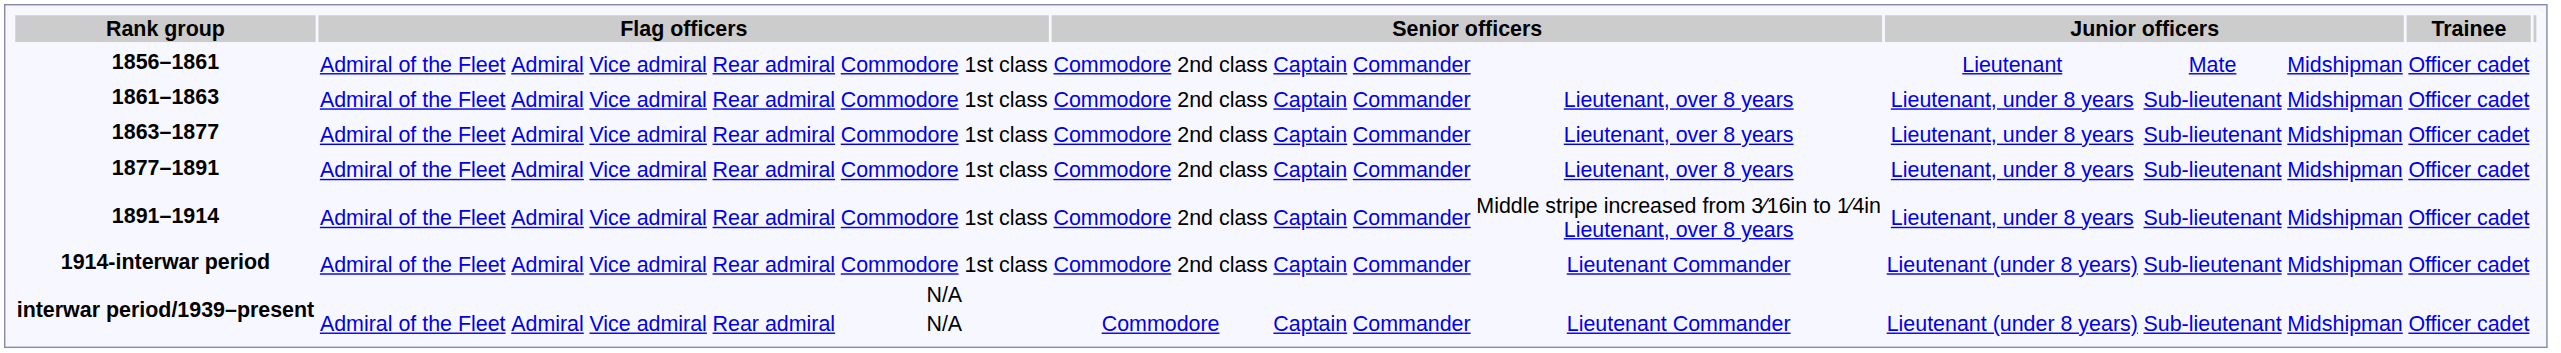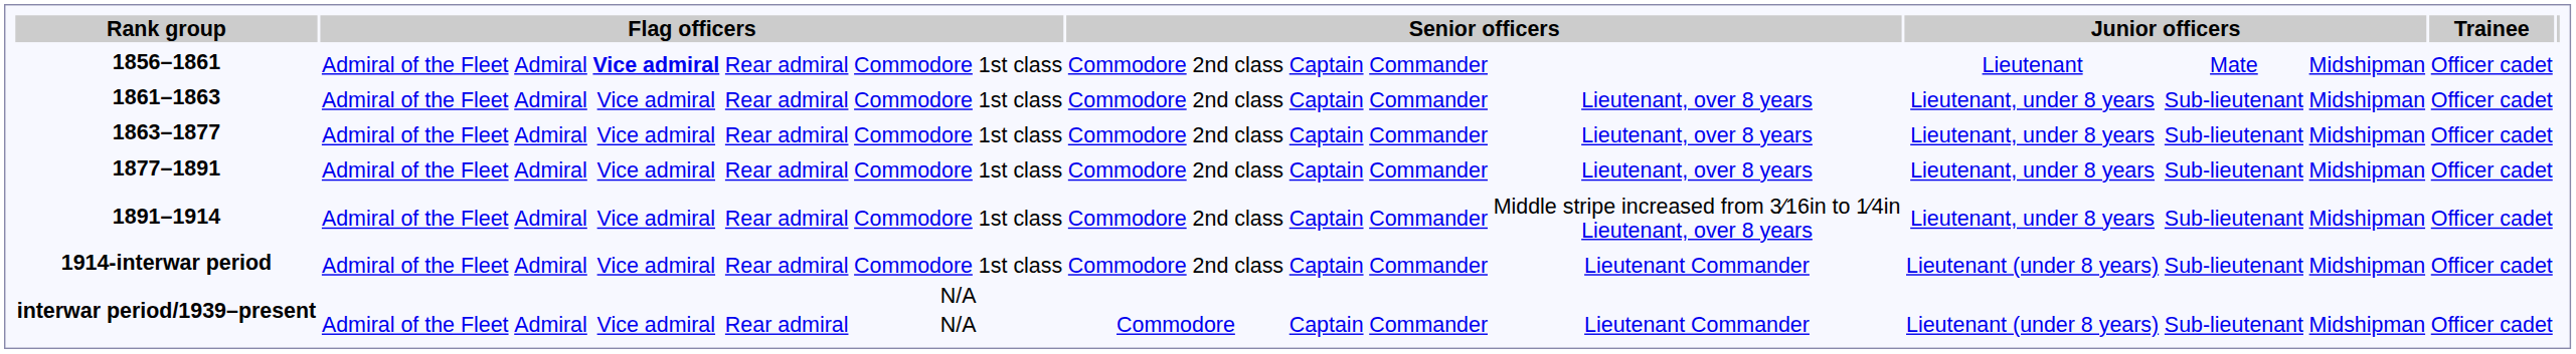1856–1861 / Admiral of the Fleet | column 4: normal -> bold
